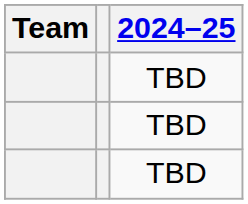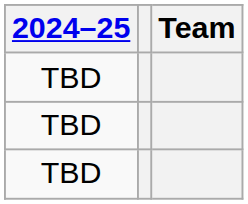columns swapped: Team <-> 2024–25
